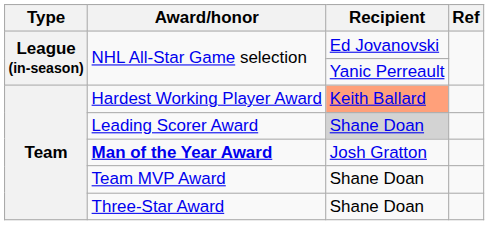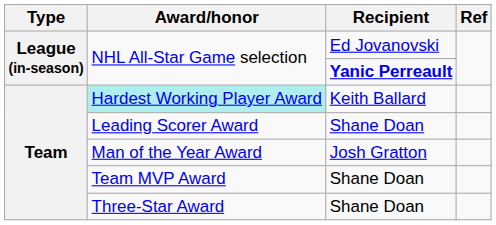NHL All-Star Game selection / Yanic Perreault | Recipient: normal -> bold
Hardest Working Player Award | Award/honor: no background -> paleturquoise background
Hardest Working Player Award | Recipient: lightsalmon background -> no background
Leading Scorer Award | Recipient: lightgrey background -> no background
Man of the Year Award | Award/honor: bold -> normal
